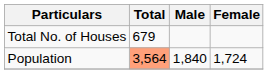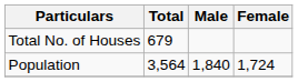Population | Total: lightsalmon background -> no background
